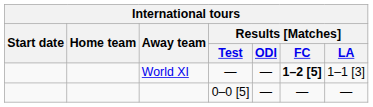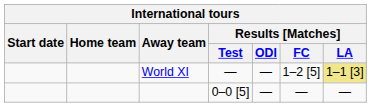World XI | Results [Matches] / FC: bold -> normal
World XI | Results [Matches] / LA: no background -> khaki background
